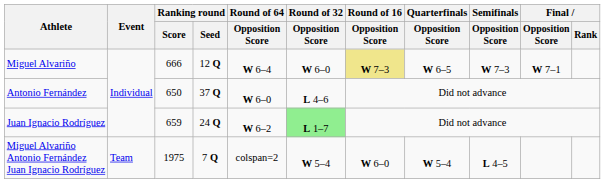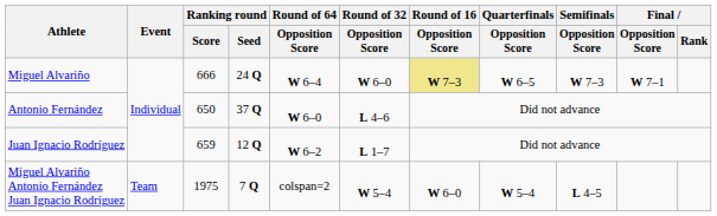Miguel Alvariño | Ranking round / Seed: 12 Q -> 24 Q
Juan Ignacio Rodríguez | Ranking round / Seed: 24 Q -> 12 Q
Juan Ignacio Rodríguez | Round of 32 / Opposition Score: lightgreen background -> no background
